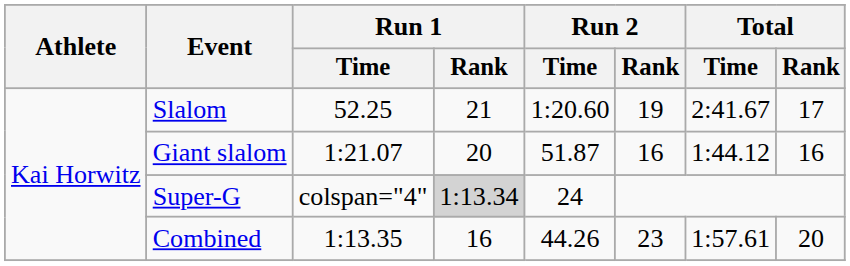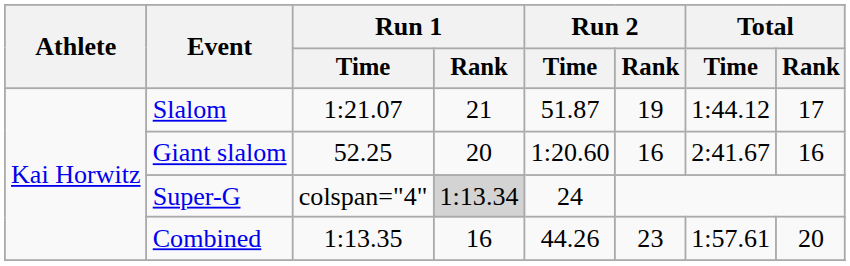Slalom | Run 1 / Time: 52.25 -> 1:21.07
Slalom | Run 2 / Time: 1:20.60 -> 51.87
Slalom | Total / Time: 2:41.67 -> 1:44.12
Giant slalom | Run 1 / Time: 1:21.07 -> 52.25
Giant slalom | Run 2 / Time: 51.87 -> 1:20.60
Giant slalom | Total / Time: 1:44.12 -> 2:41.67
